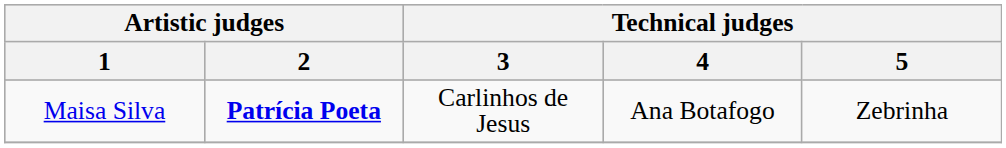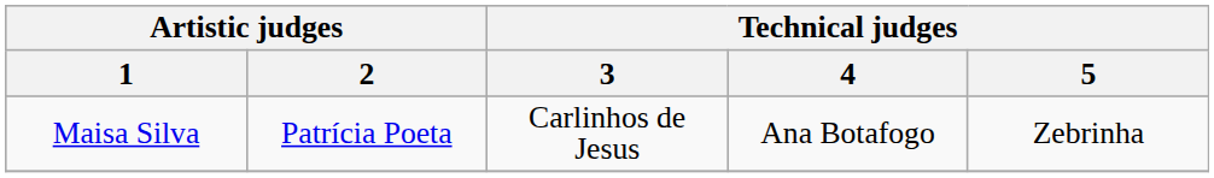Maisa Silva | Artistic judges / 2: bold -> normal
